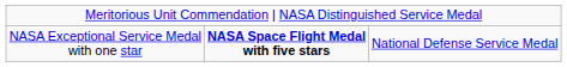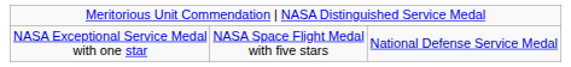NASA Exceptional Service Medal with one star | column 2: bold -> normal
